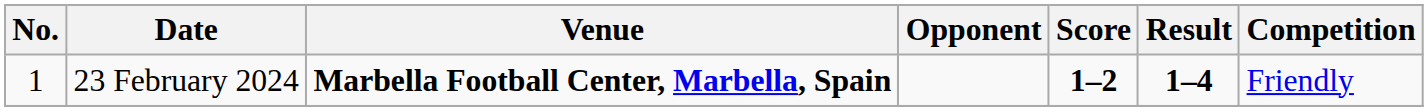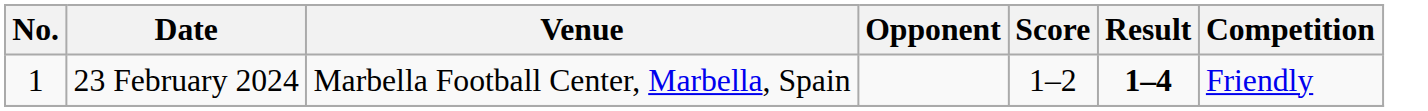23 February 2024 | Venue: bold -> normal
23 February 2024 | Score: bold -> normal
